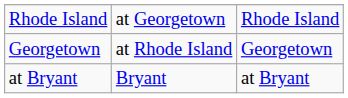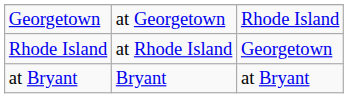row 1 | column 1: Rhode Island -> Georgetown
row 2 | column 1: Georgetown -> Rhode Island
